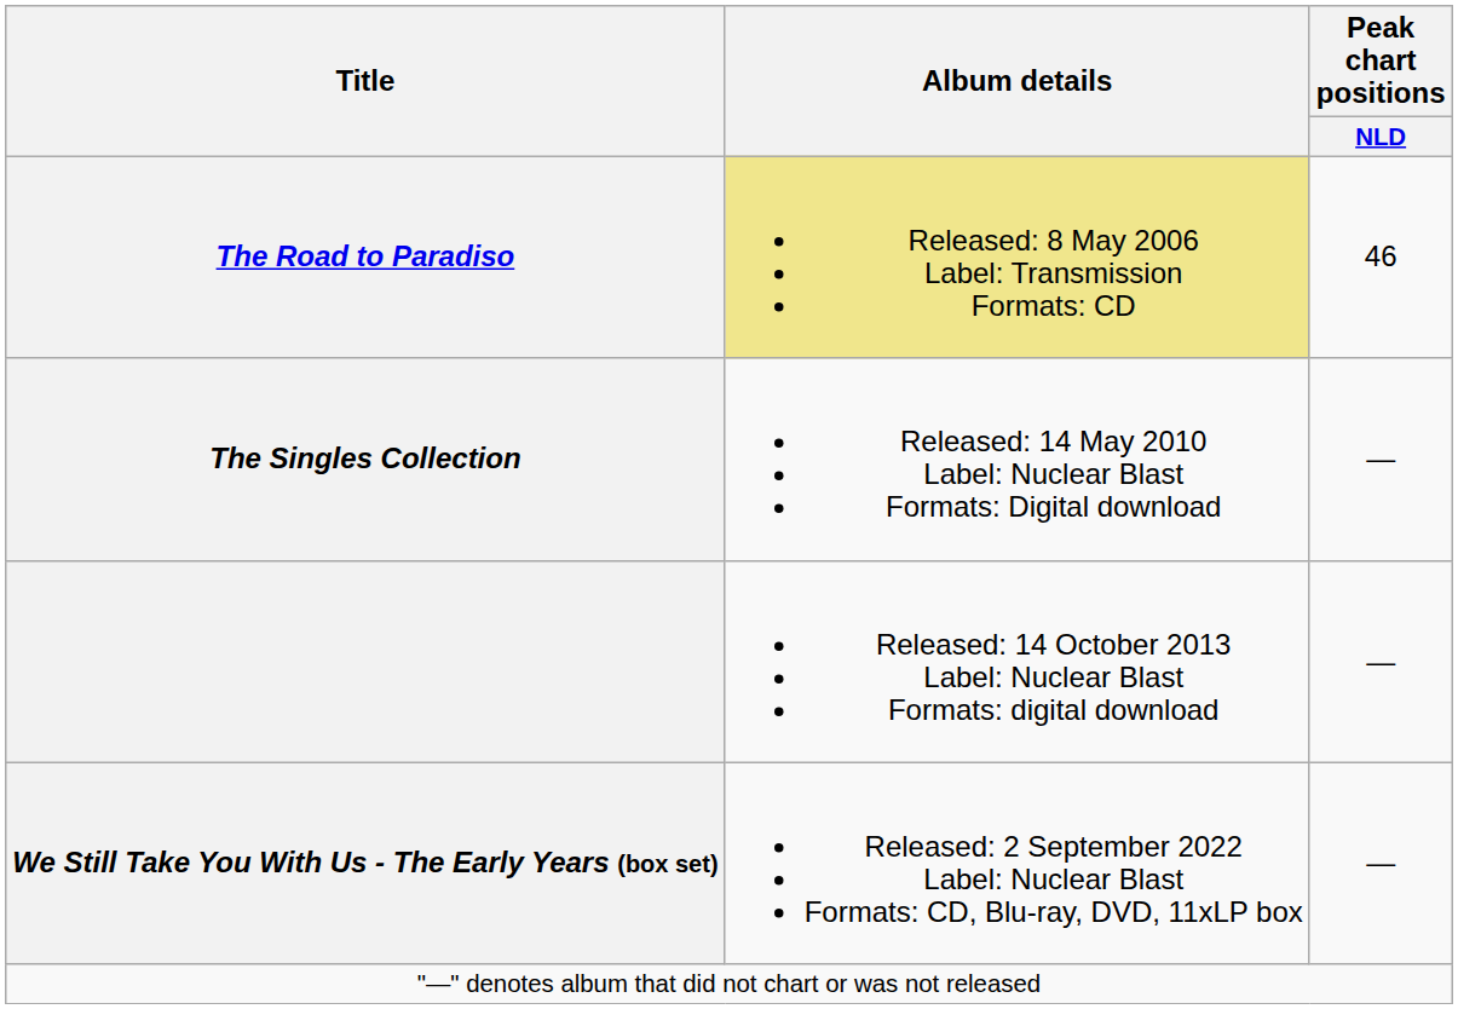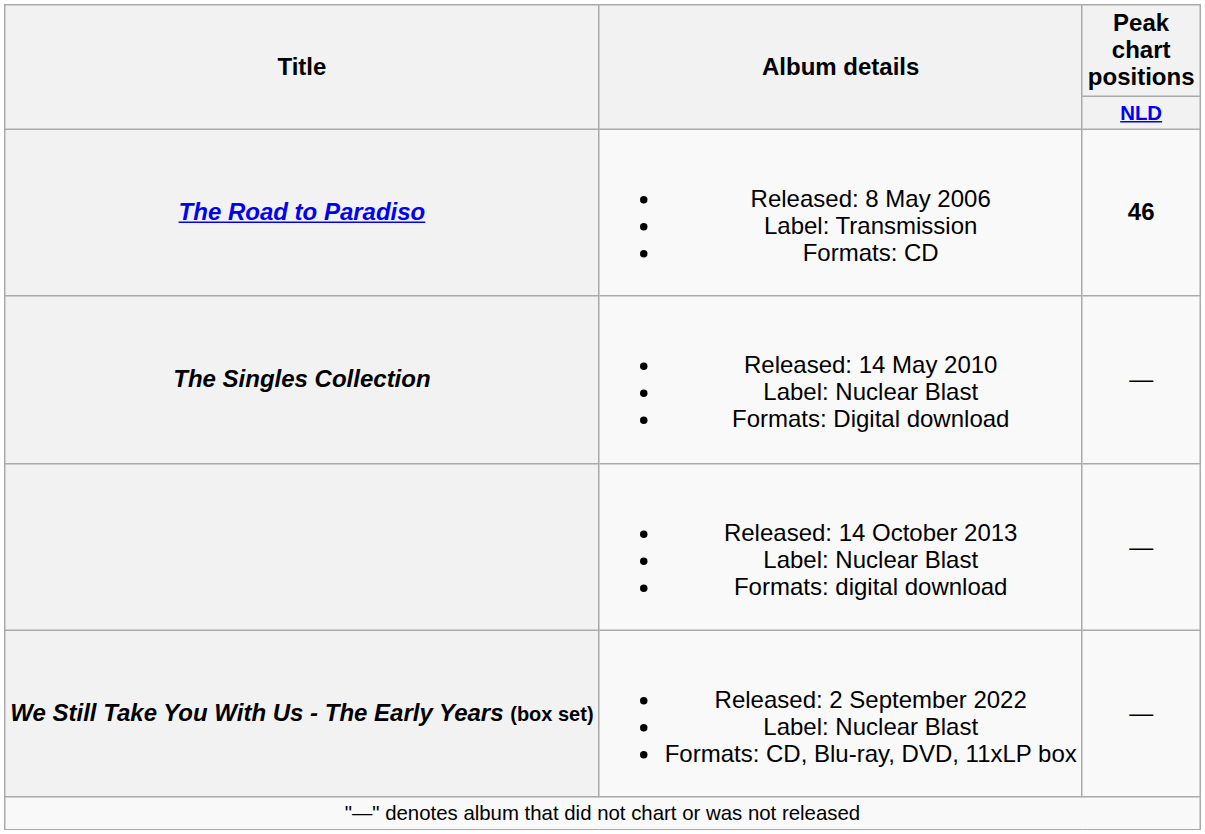The Road to Paradiso | Album details: khaki background -> no background
The Road to Paradiso | Peak chart positions / NLD: normal -> bold
